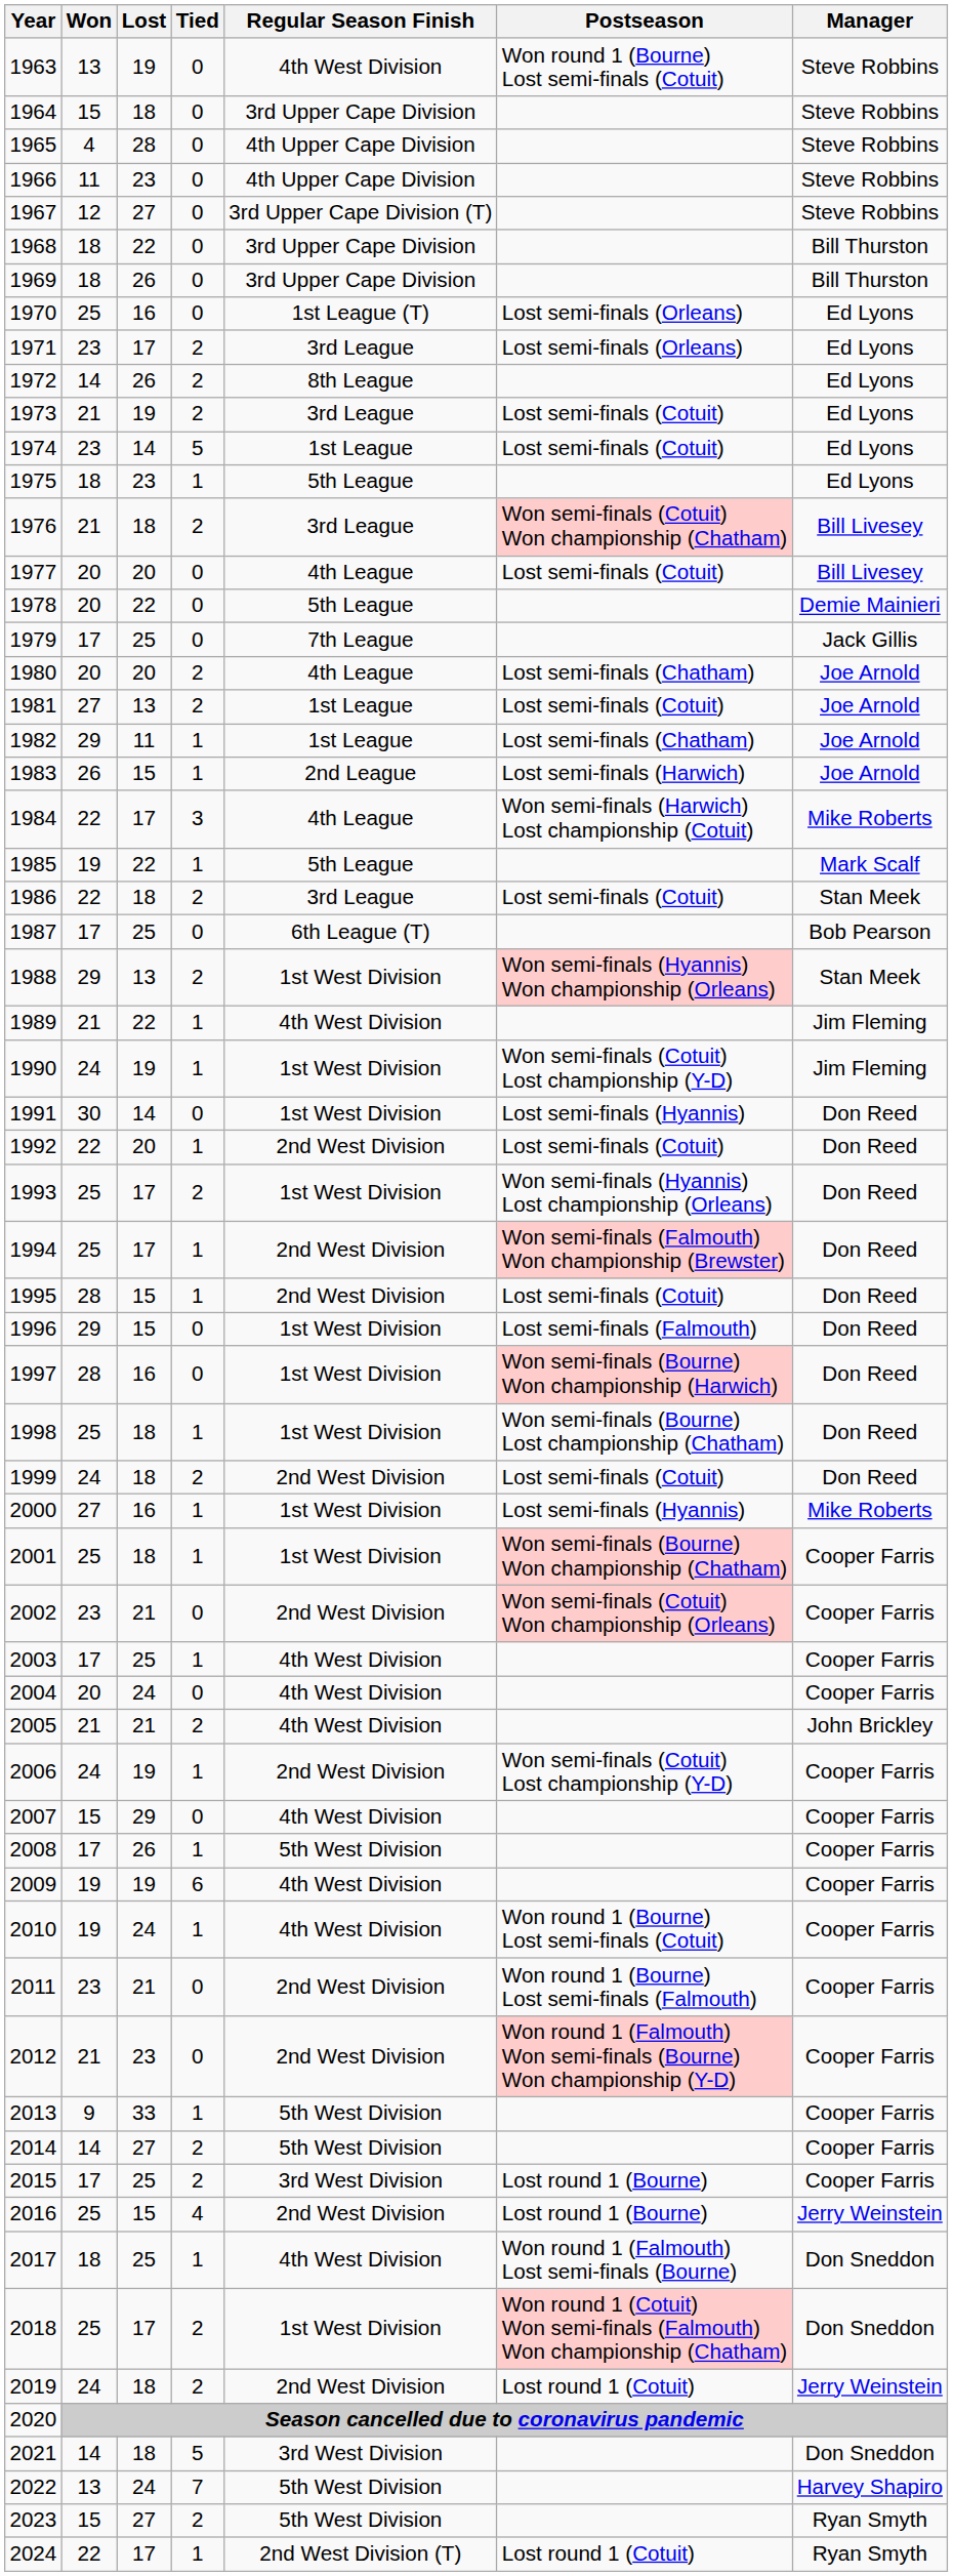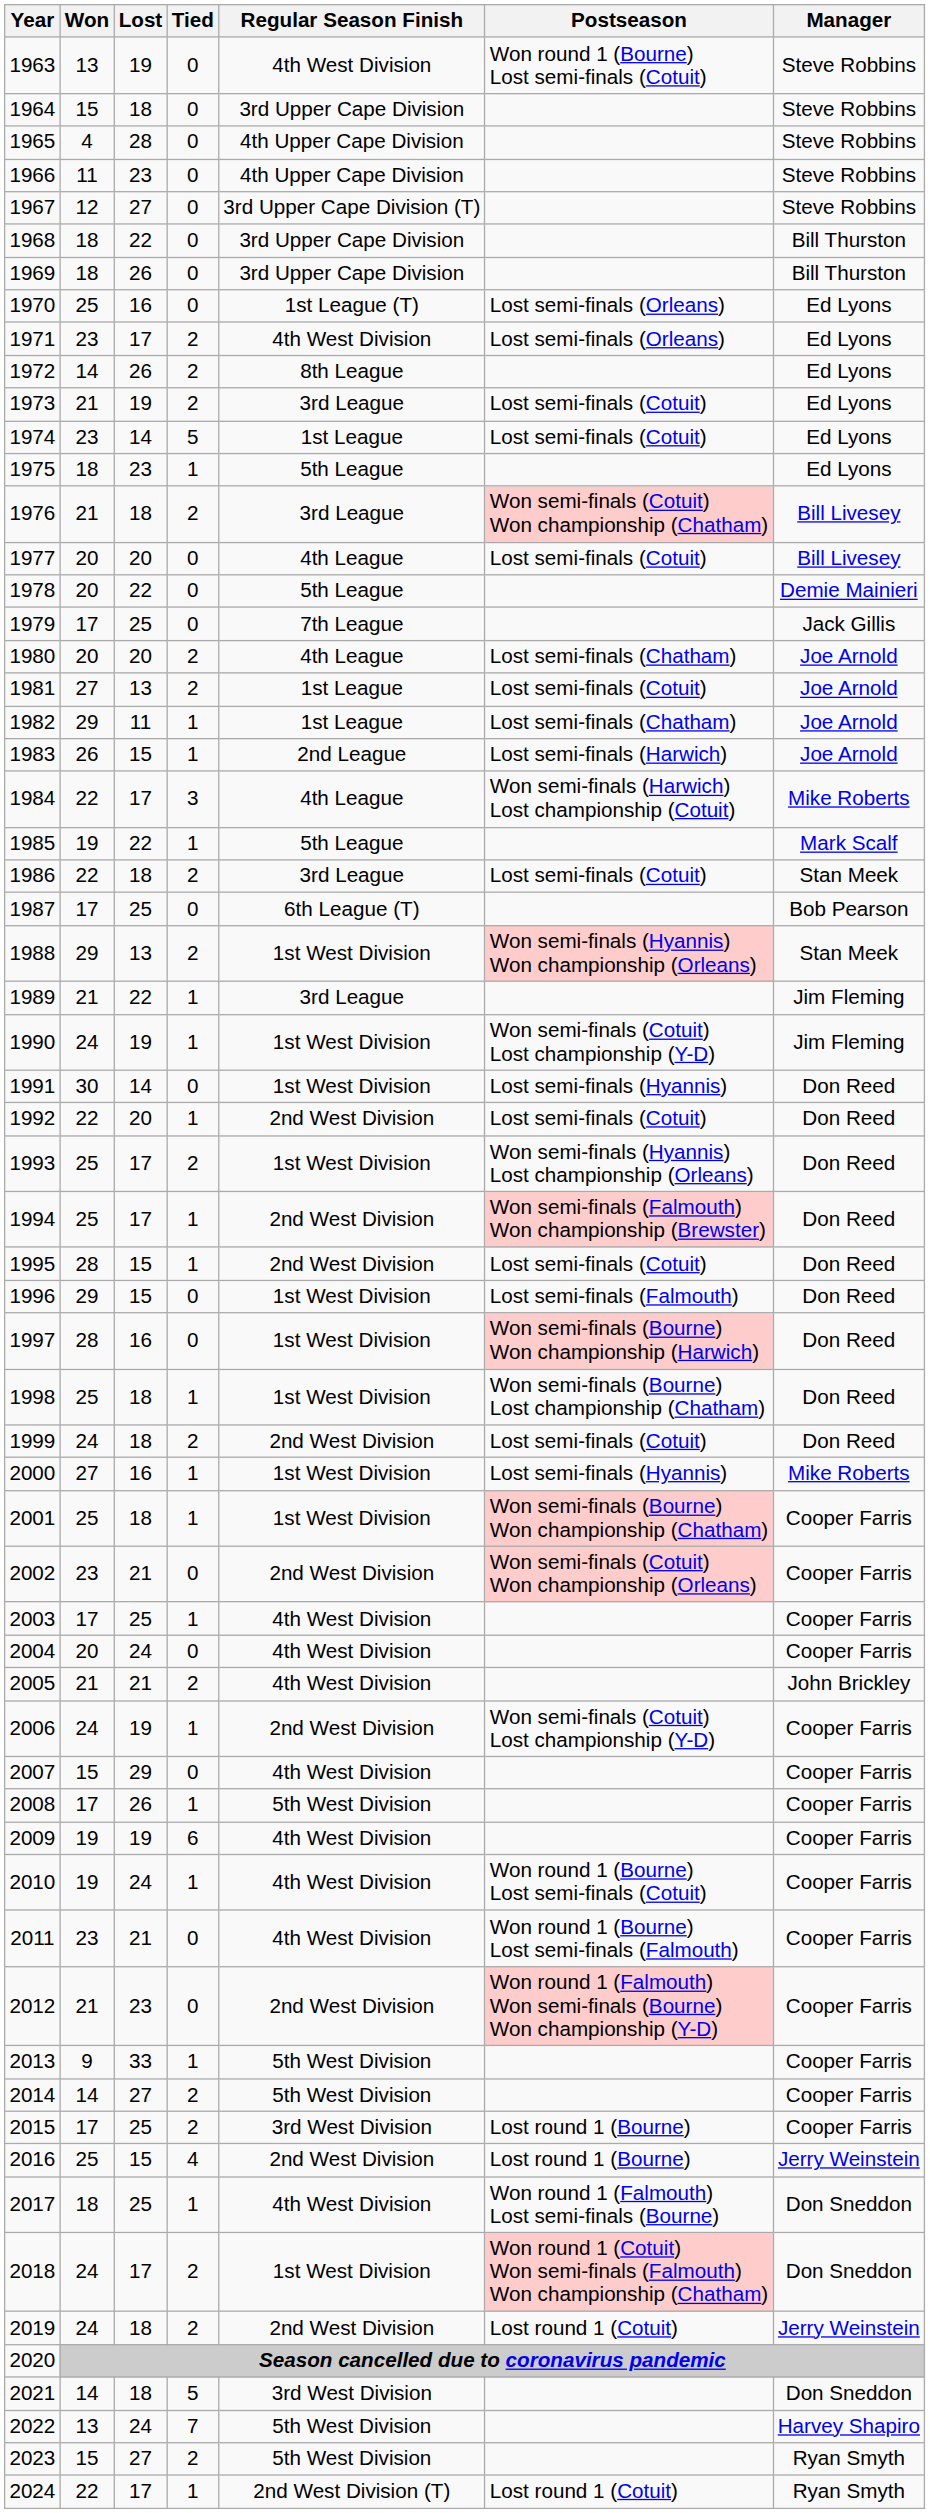1971 | Regular Season Finish: 3rd League -> 4th West Division
1989 | Regular Season Finish: 4th West Division -> 3rd League
2011 | Regular Season Finish: 2nd West Division -> 4th West Division
2018 | Won: 25 -> 24
